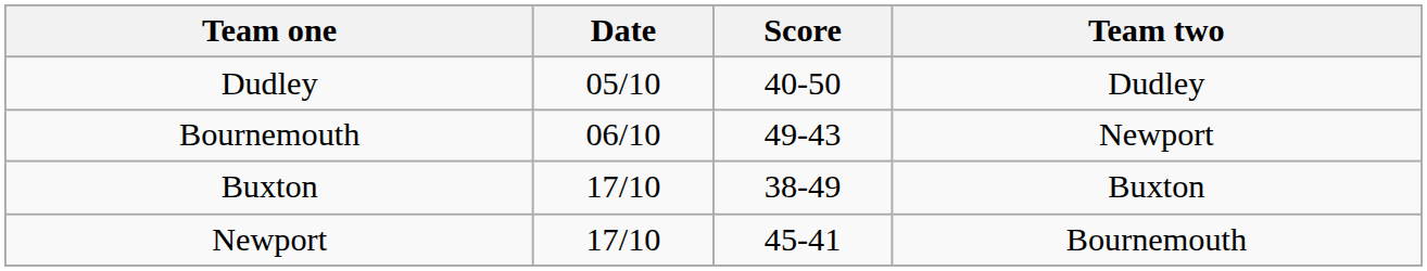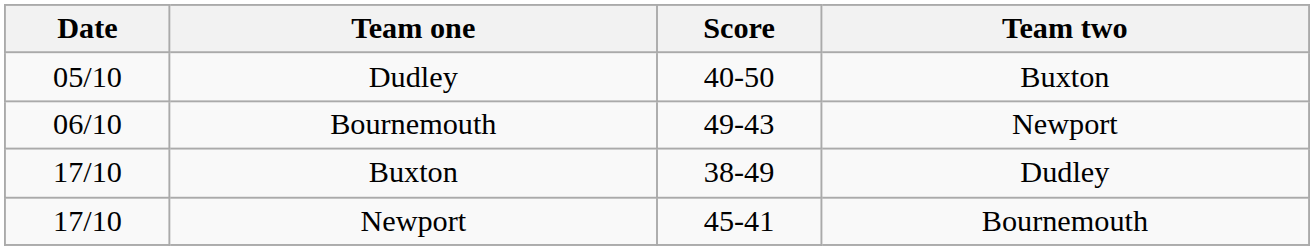columns swapped: Date <-> Team one
row 2 | Team two: Dudley -> Buxton
row 4 | Team two: Buxton -> Dudley
